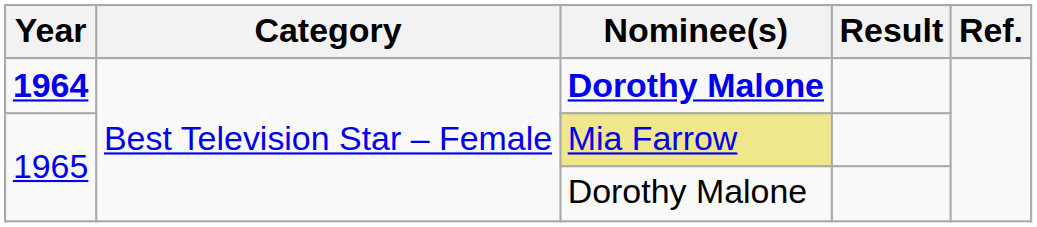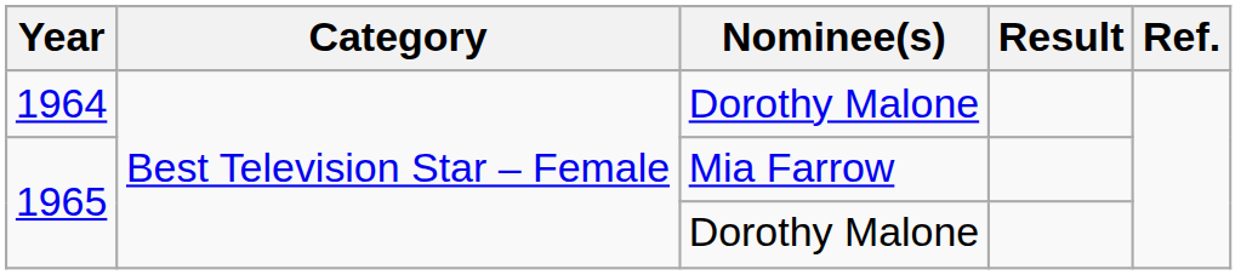1964 | Year: bold -> normal
1964 | Nominee(s): bold -> normal
1965 / Mia Farrow | Nominee(s): khaki background -> no background
